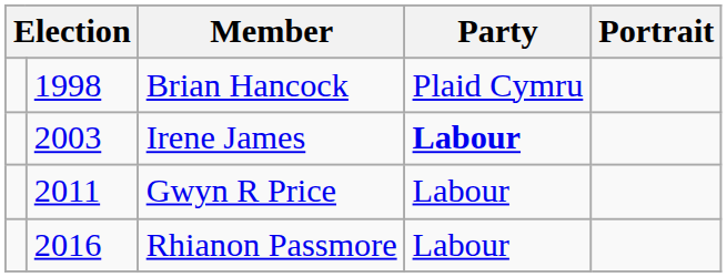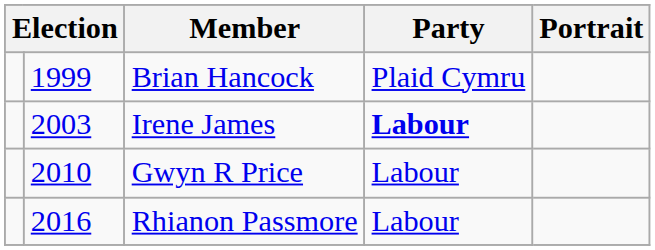Brian Hancock | column 2: 1998 -> 1999
Gwyn R Price | column 2: 2011 -> 2010
